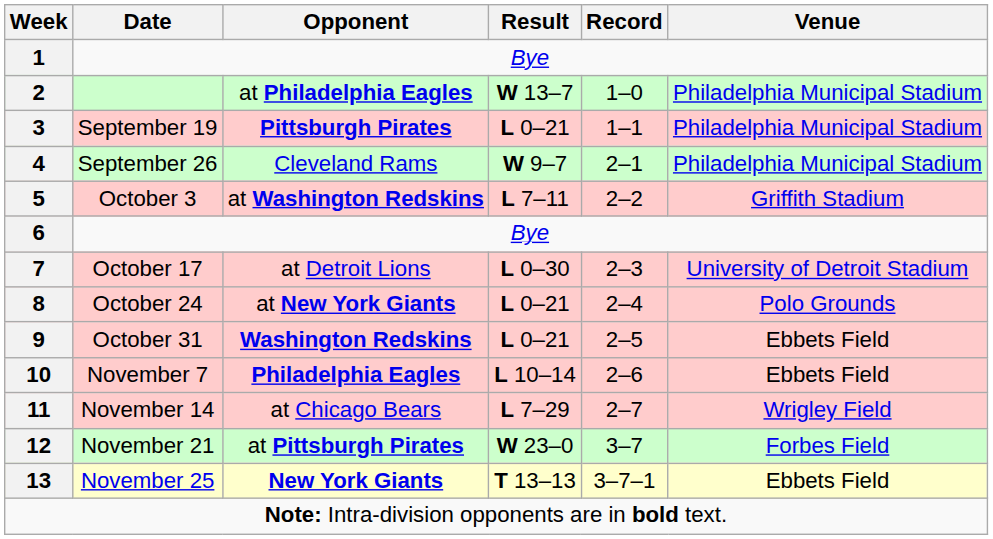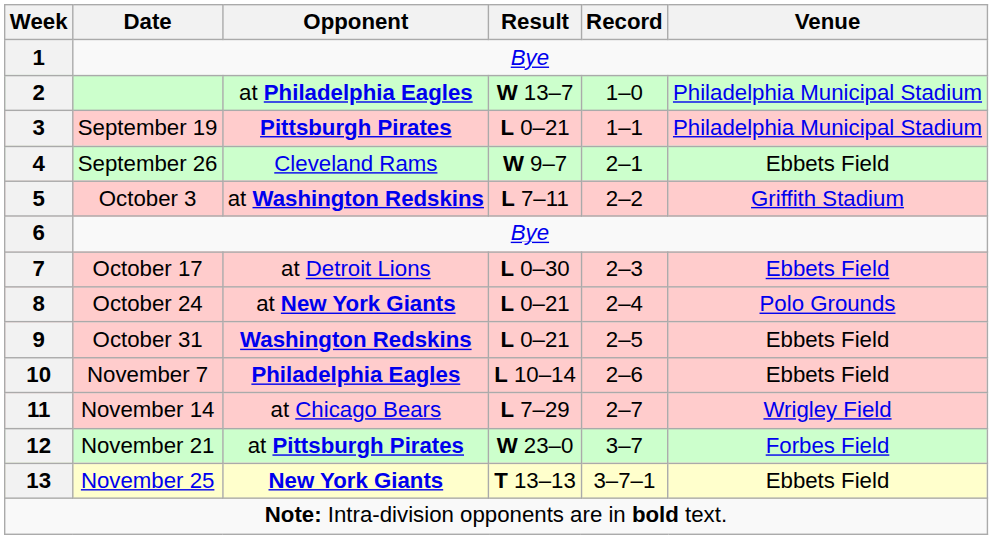4 | Venue: Philadelphia Municipal Stadium -> Ebbets Field
7 | Venue: University of Detroit Stadium -> Ebbets Field
